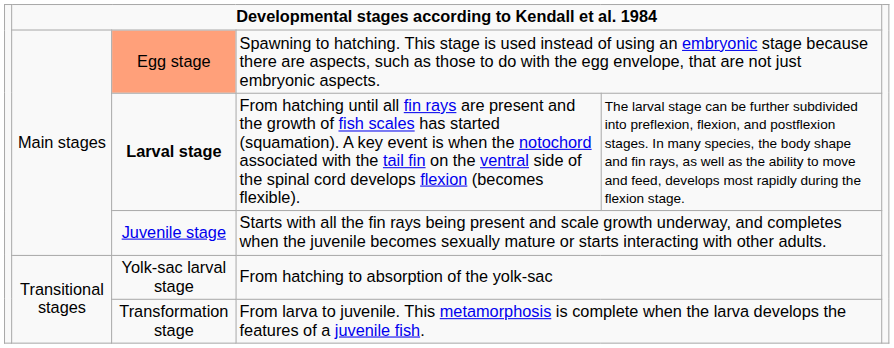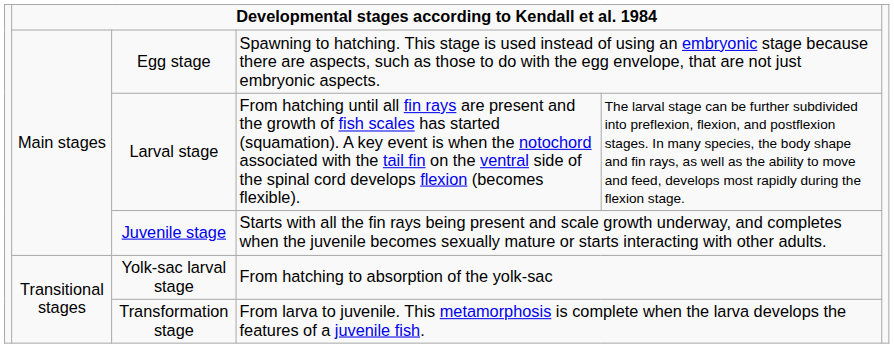Egg stage | column 3: lightsalmon background -> no background
Larval stage | column 3: bold -> normal
